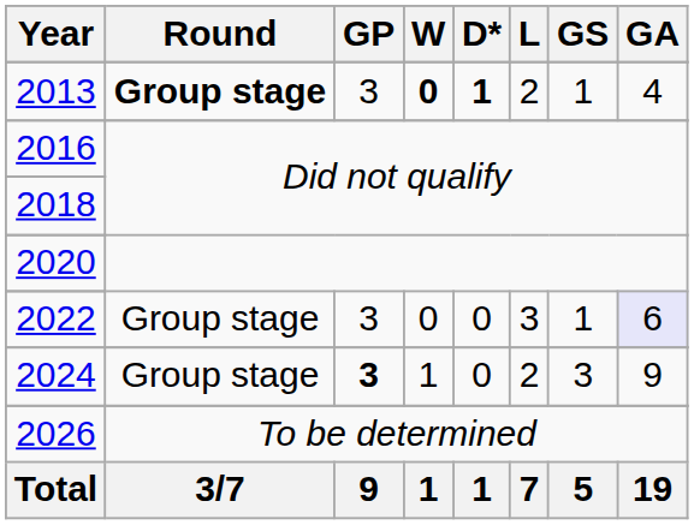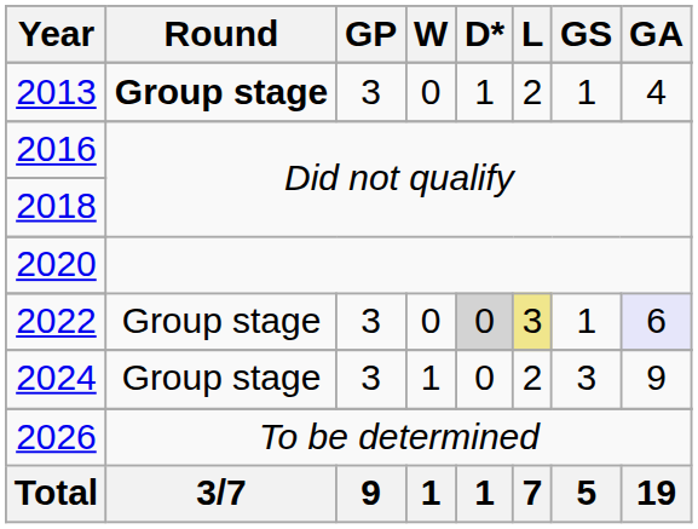2013 | W: bold -> normal
2013 | D*: bold -> normal
2022 | D*: no background -> lightgrey background
2022 | L: no background -> khaki background
2024 | GP: bold -> normal
